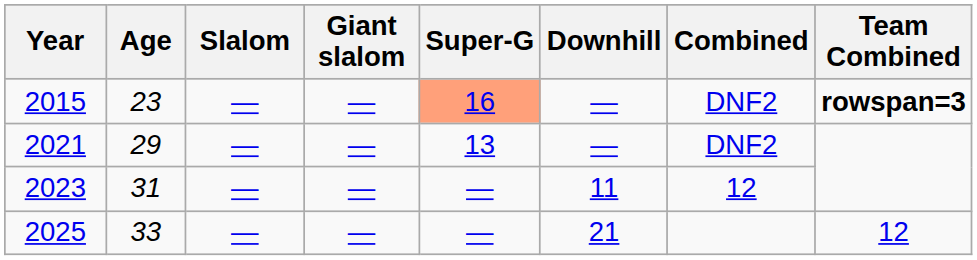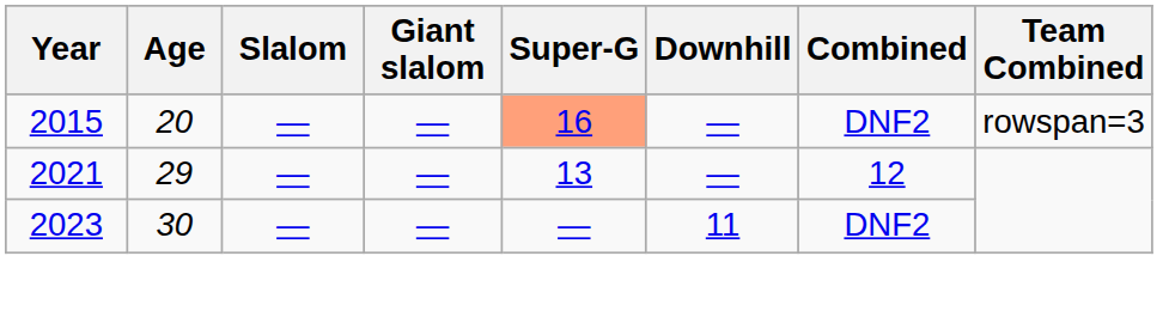2015 | Age: 23 -> 20
2015 | Team Combined: bold -> normal
2021 | Combined: DNF2 -> 12
2023 | Age: 31 -> 30
2023 | Combined: 12 -> DNF2
- row: 2025 | 33 | — | — | — | 21 | 12
